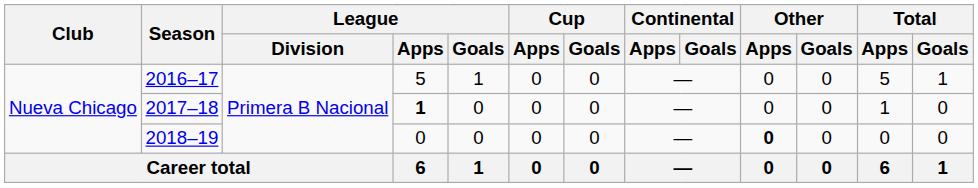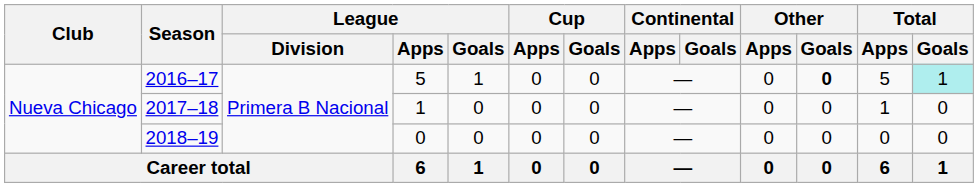2016–17 | Other / Goals: normal -> bold
2016–17 | Total / Goals: no background -> paleturquoise background
2017–18 | League / Apps: bold -> normal
2018–19 | Other / Apps: bold -> normal
